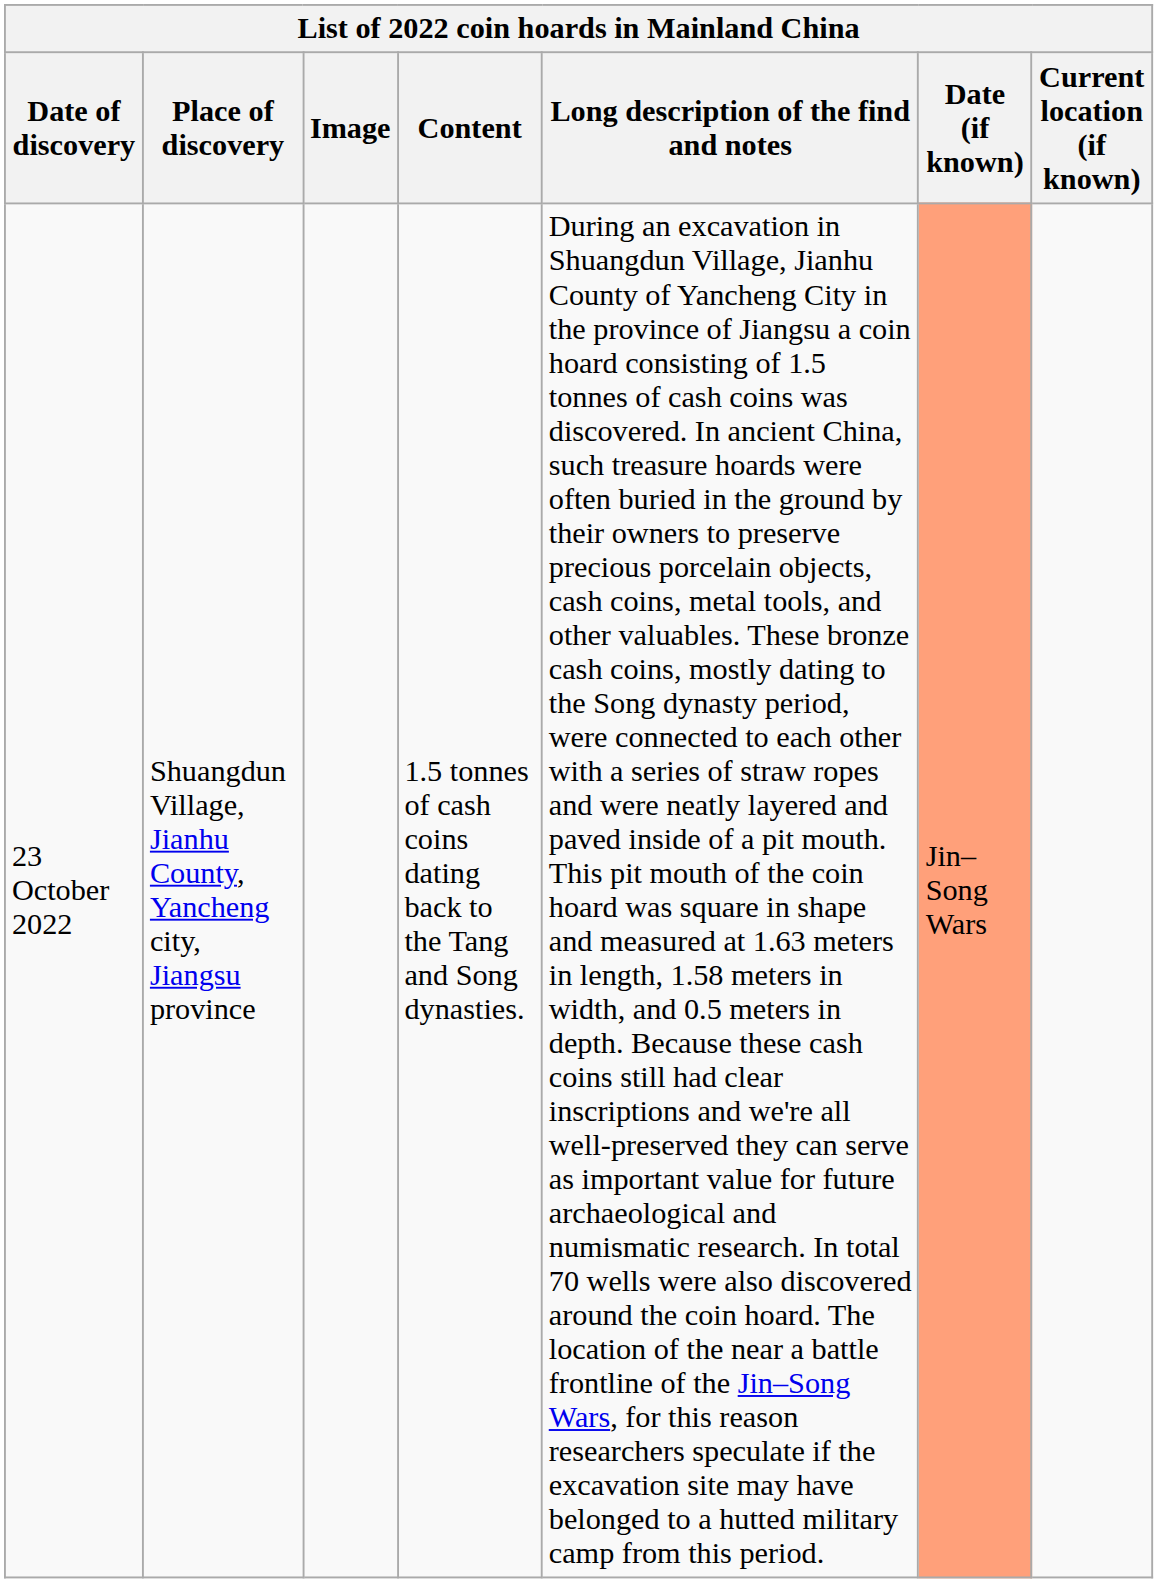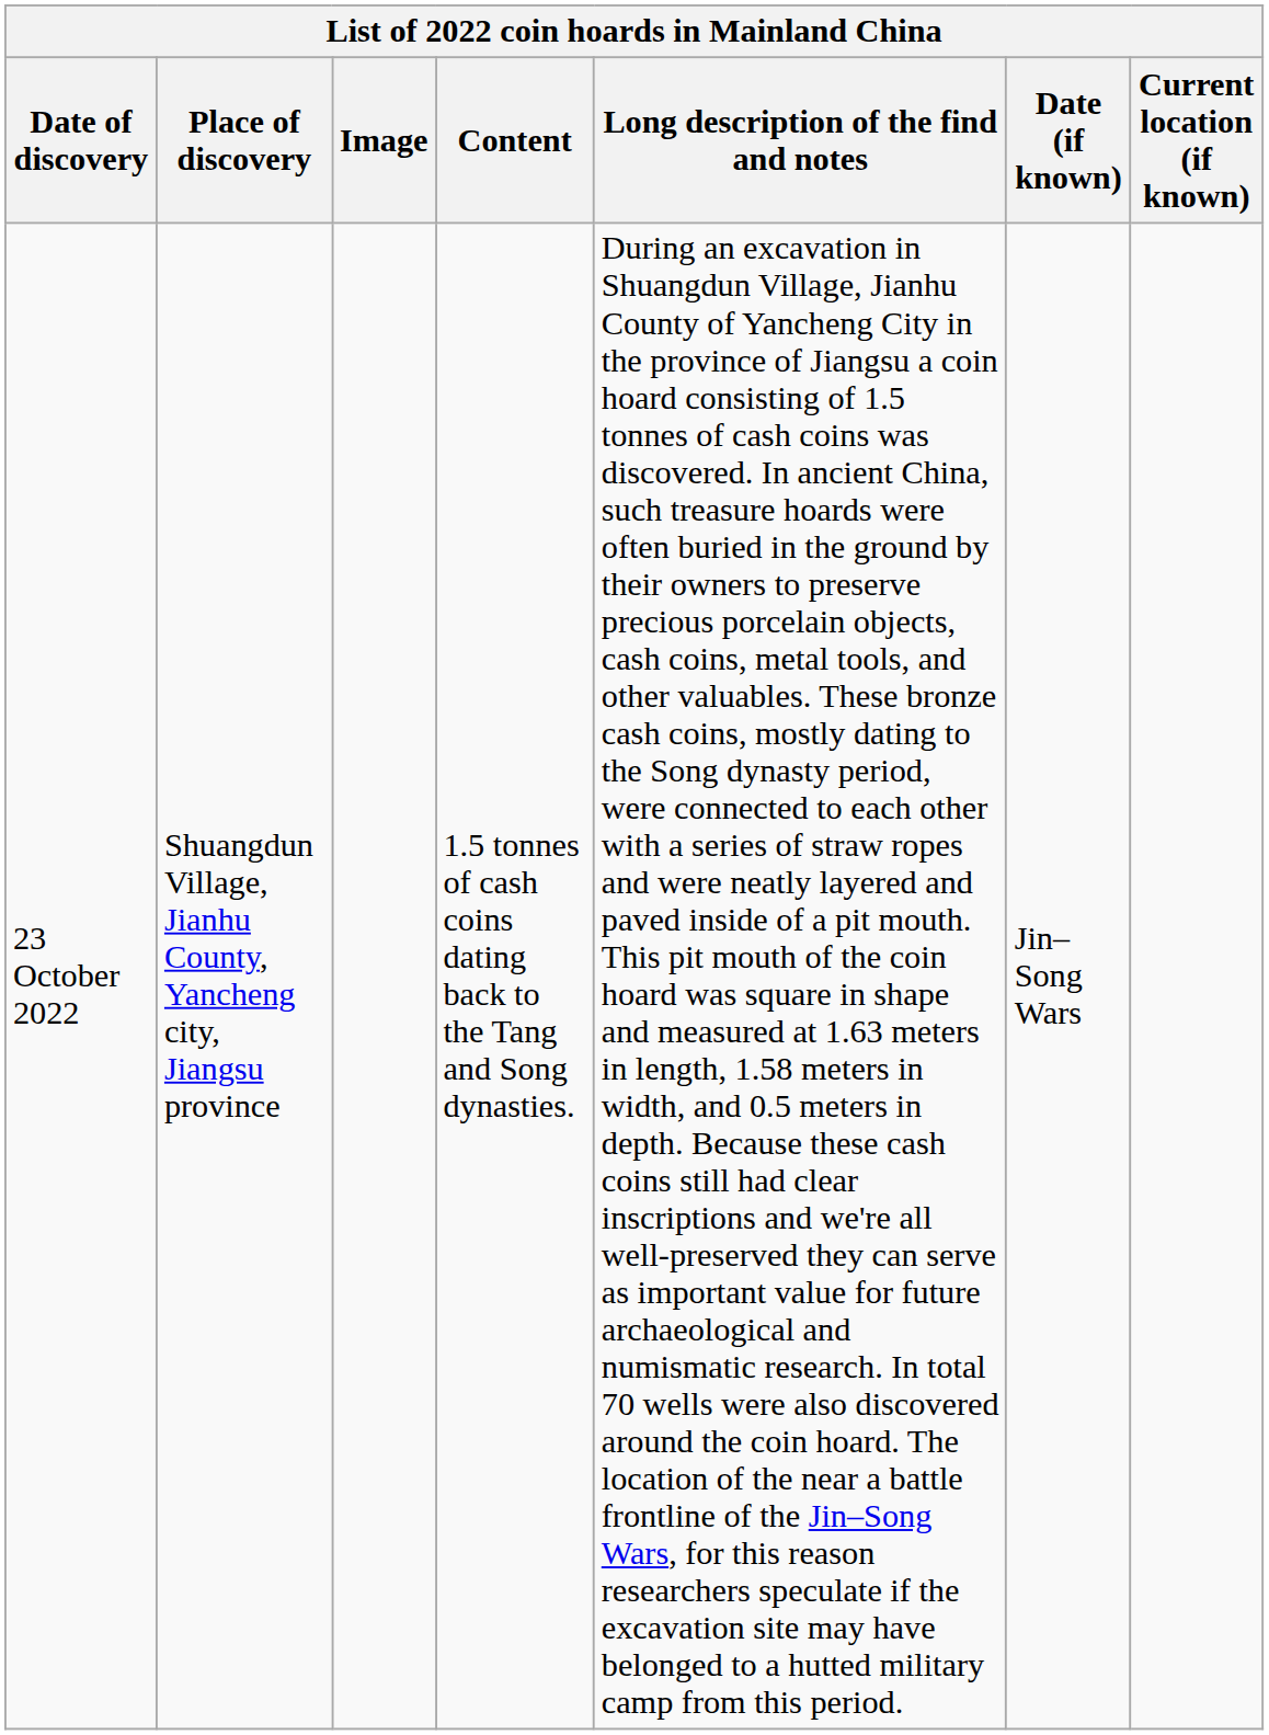23 October 2022 | Date (if known): lightsalmon background -> no background
